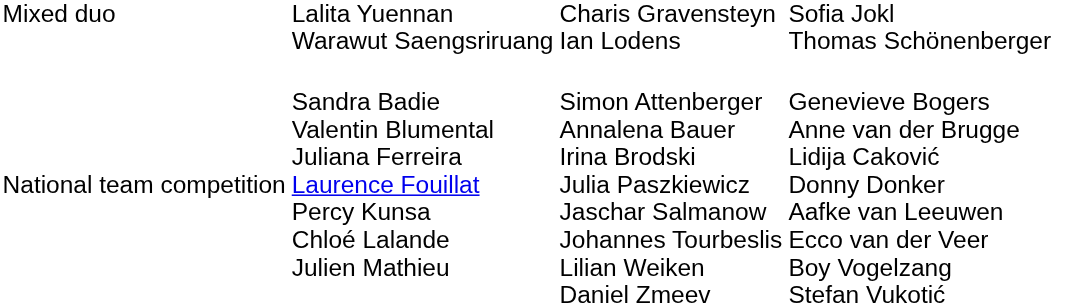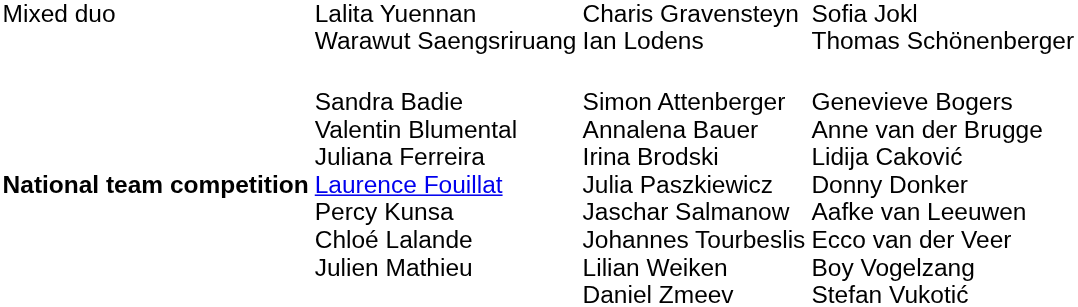National team competition | column 1: normal -> bold
